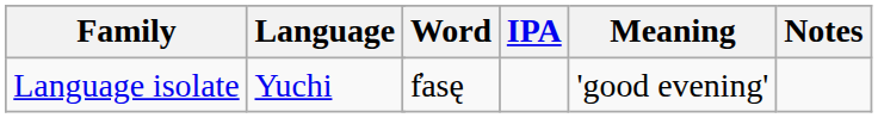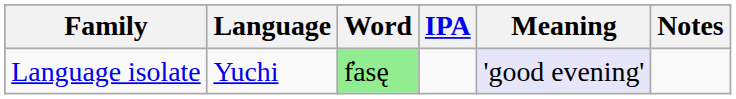Language isolate | Word: no background -> lightgreen background
Language isolate | Meaning: no background -> lavender background
